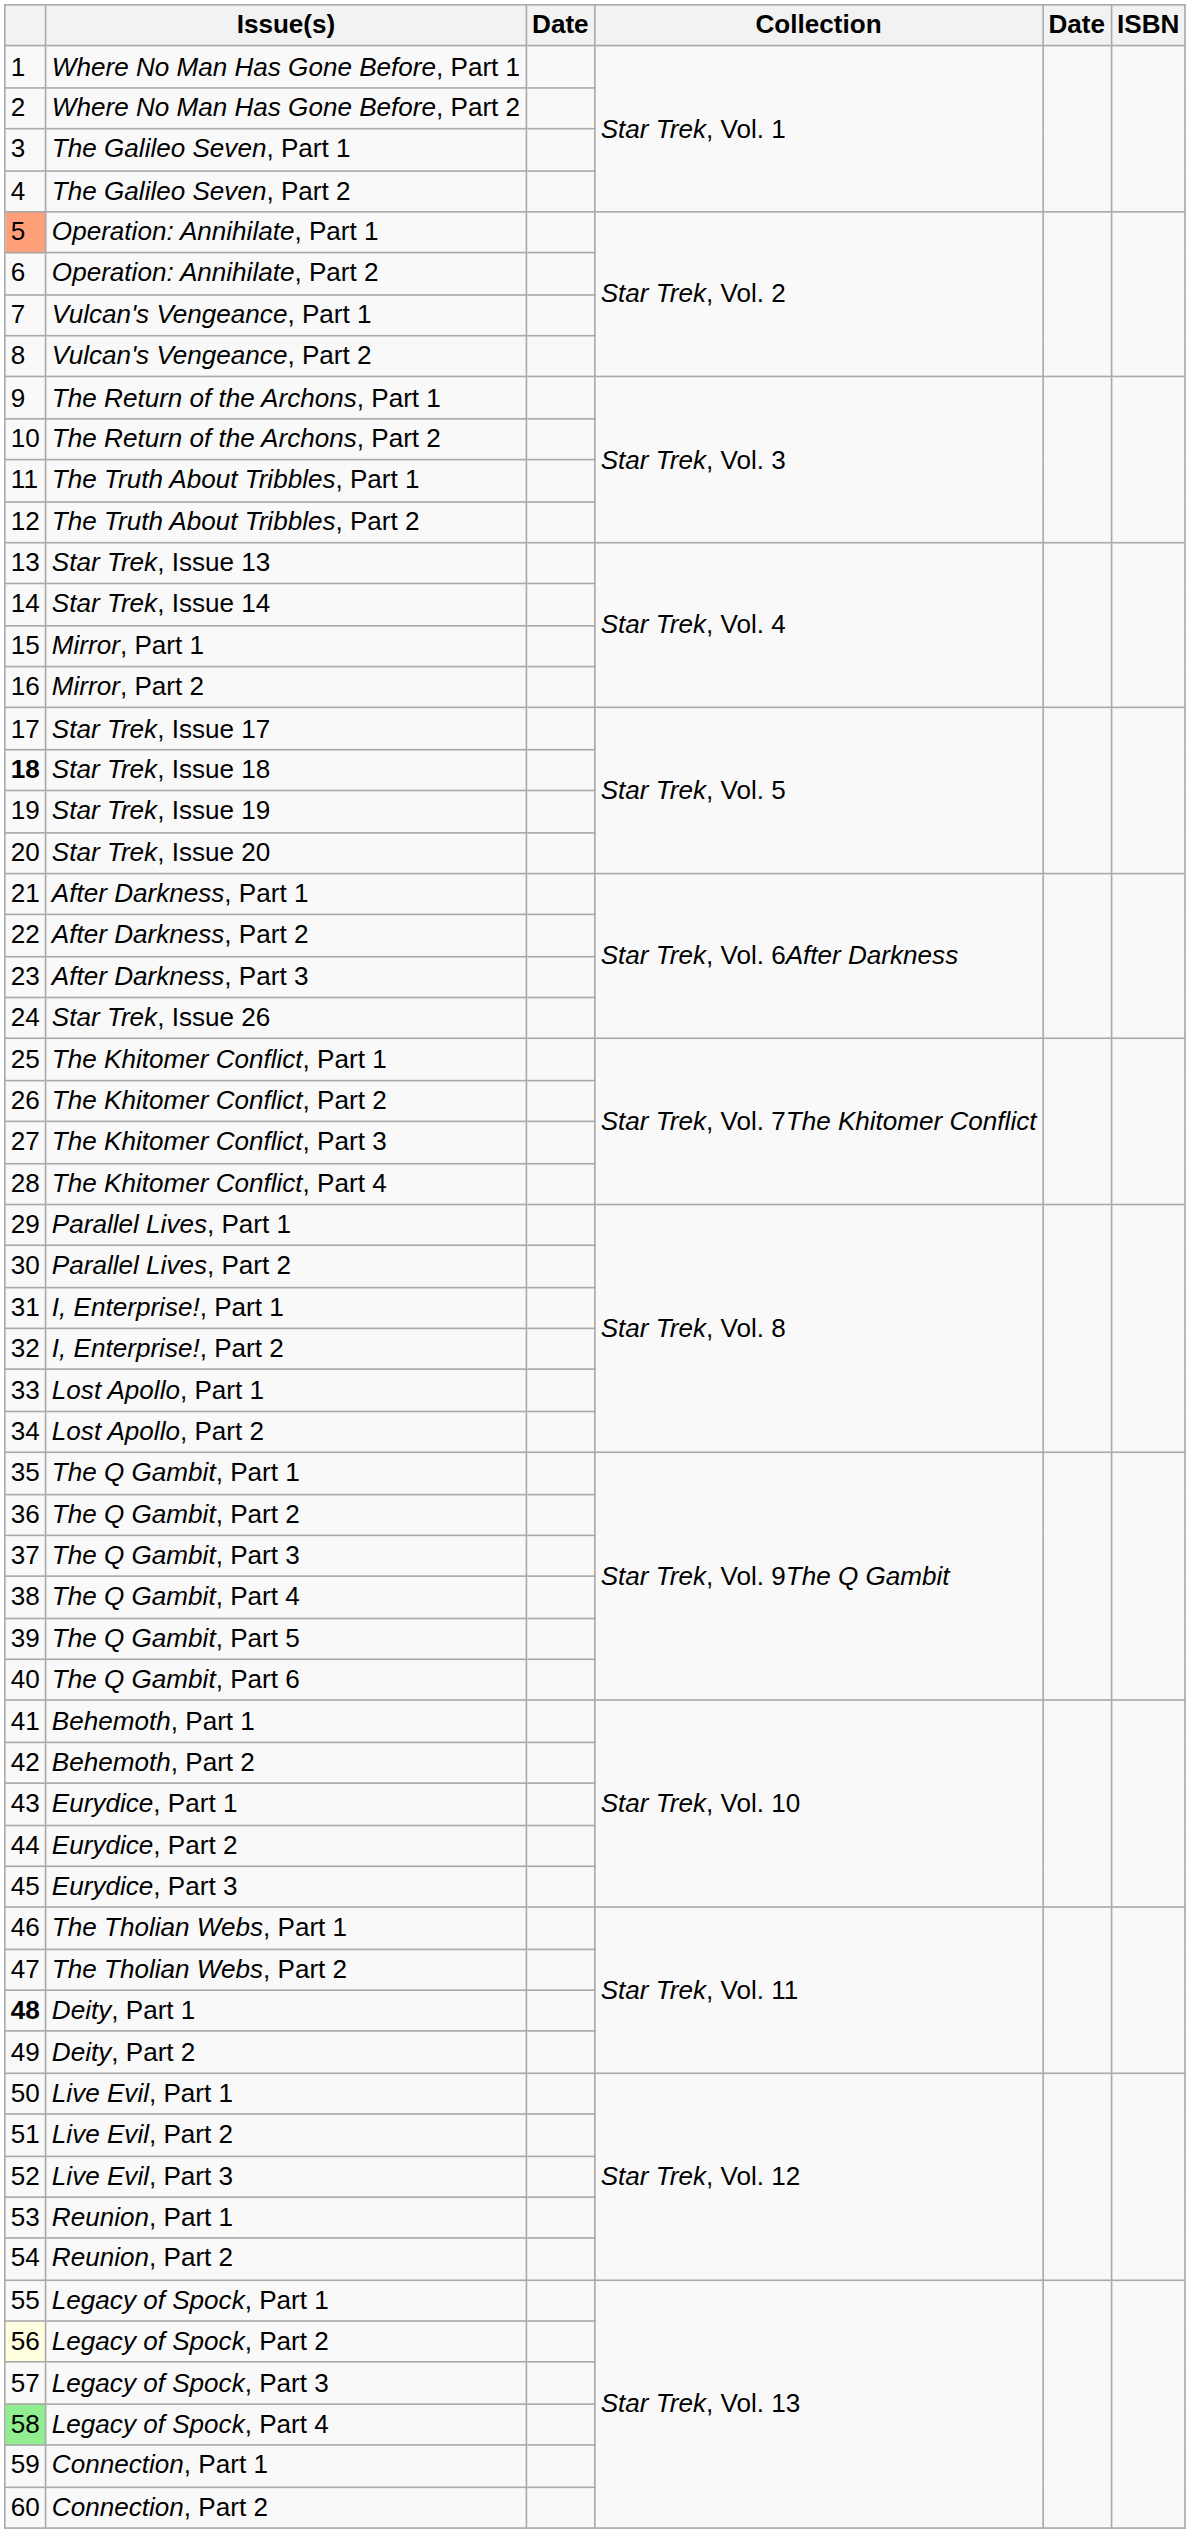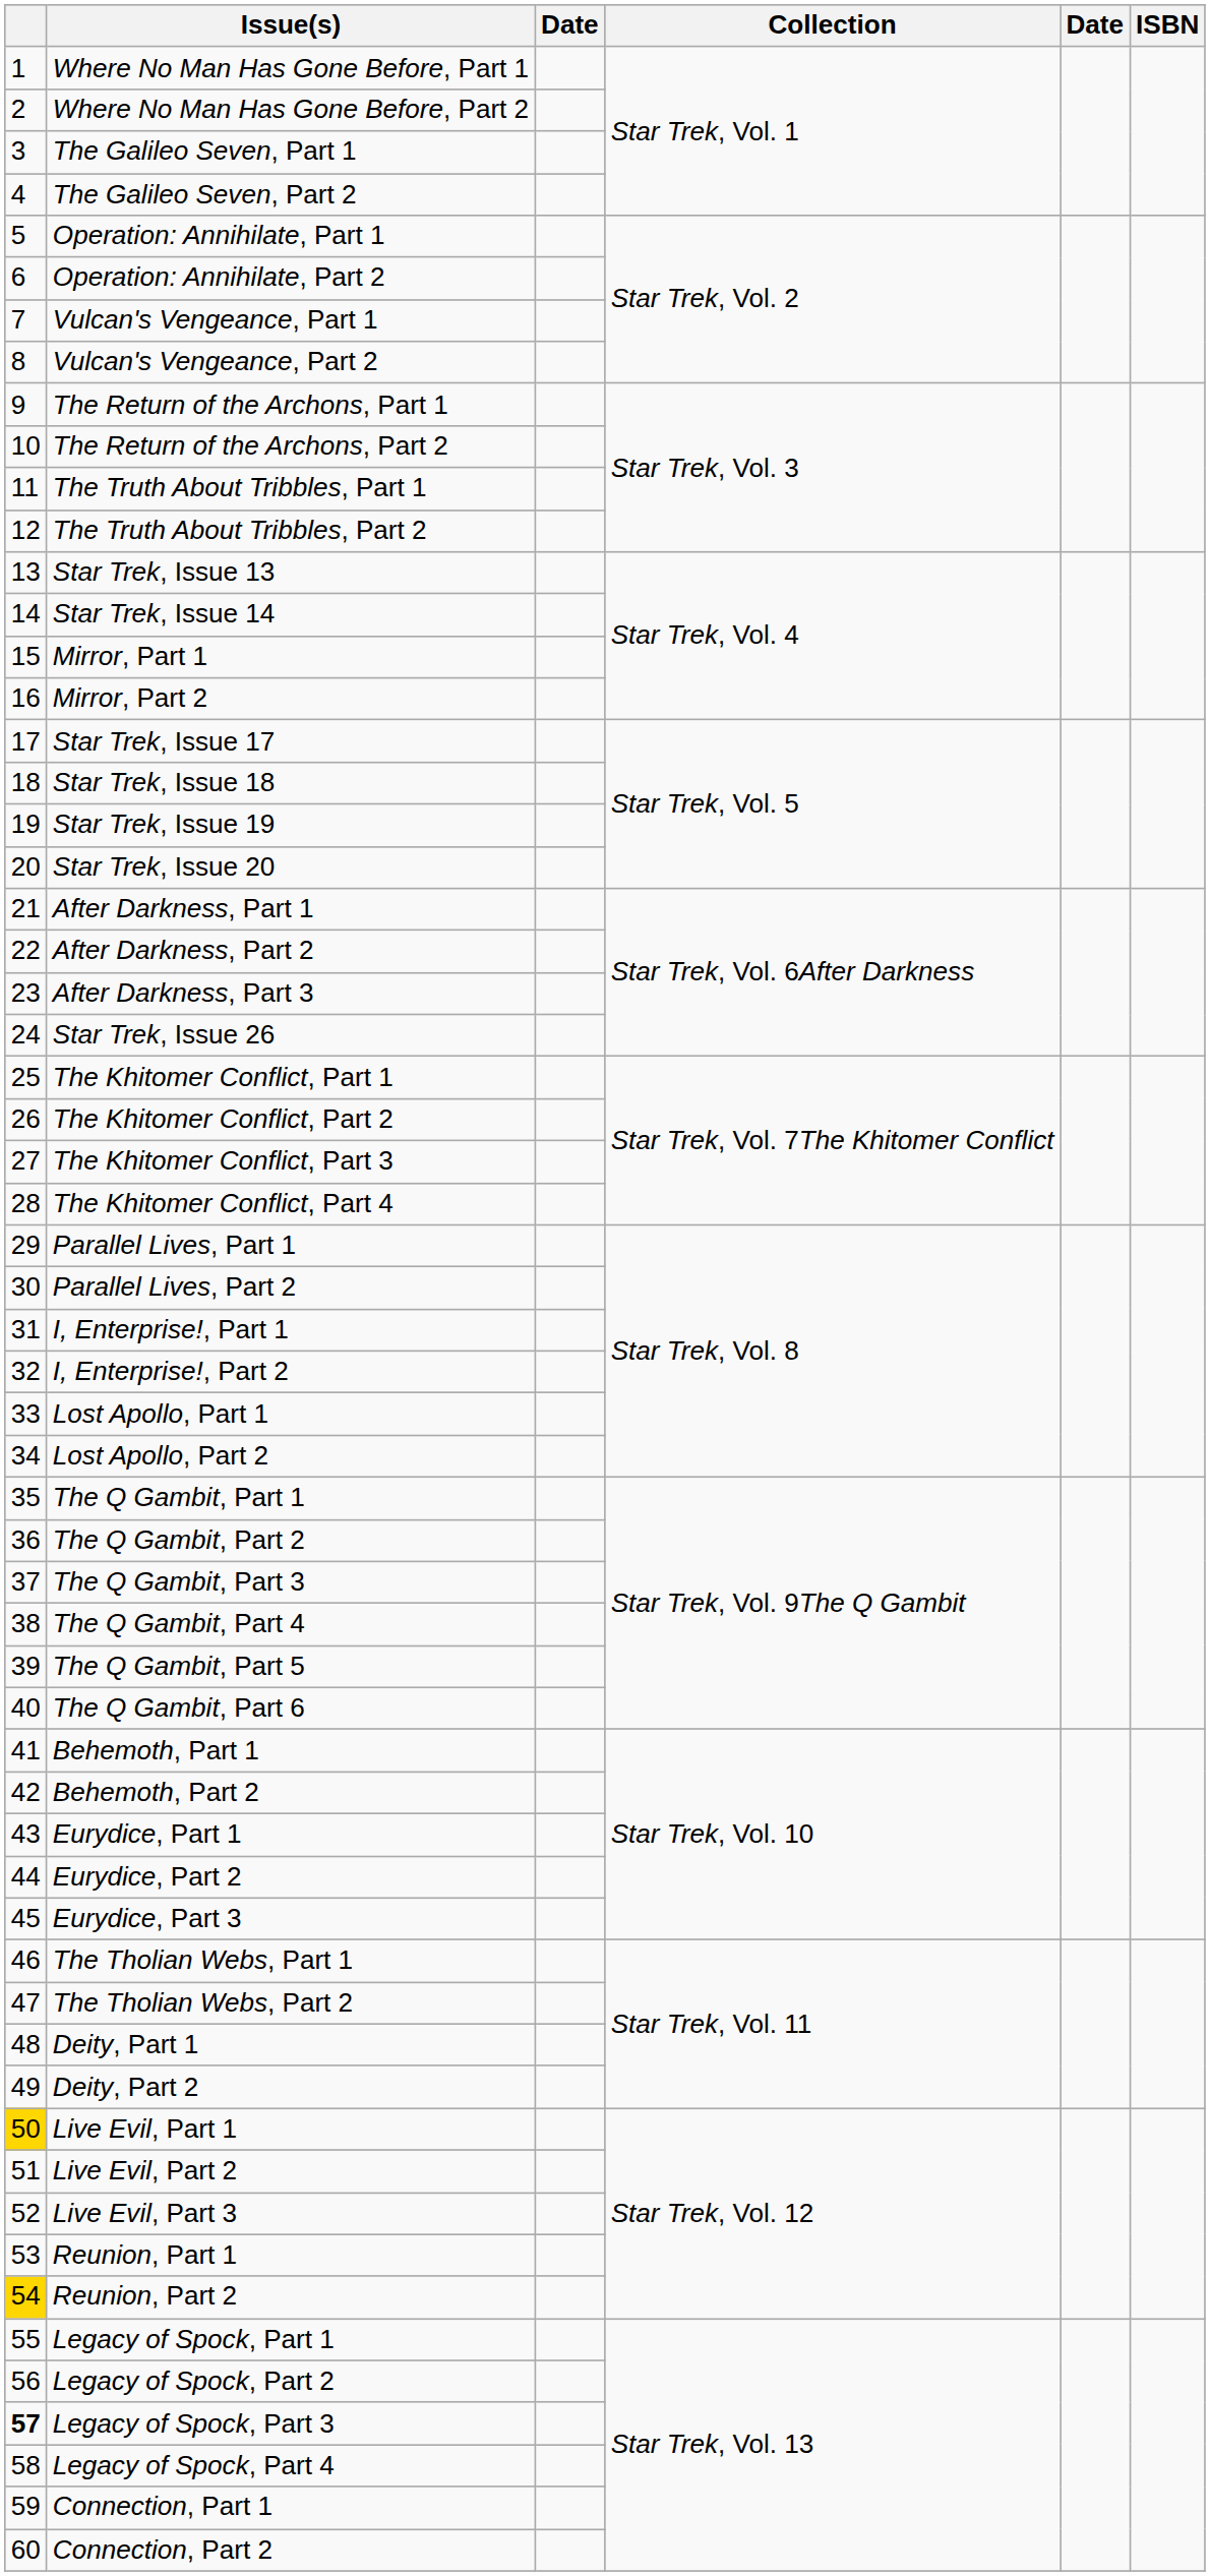Operation: Annihilate, Part 1 | column 1: lightsalmon background -> no background
Star Trek, Issue 18 | column 1: bold -> normal
Deity, Part 1 | column 1: bold -> normal
Live Evil, Part 1 | column 1: no background -> gold background
Reunion, Part 2 | column 1: no background -> gold background
Legacy of Spock, Part 2 | column 1: lightyellow background -> no background
Legacy of Spock, Part 3 | column 1: normal -> bold
Legacy of Spock, Part 4 | column 1: lightgreen background -> no background
